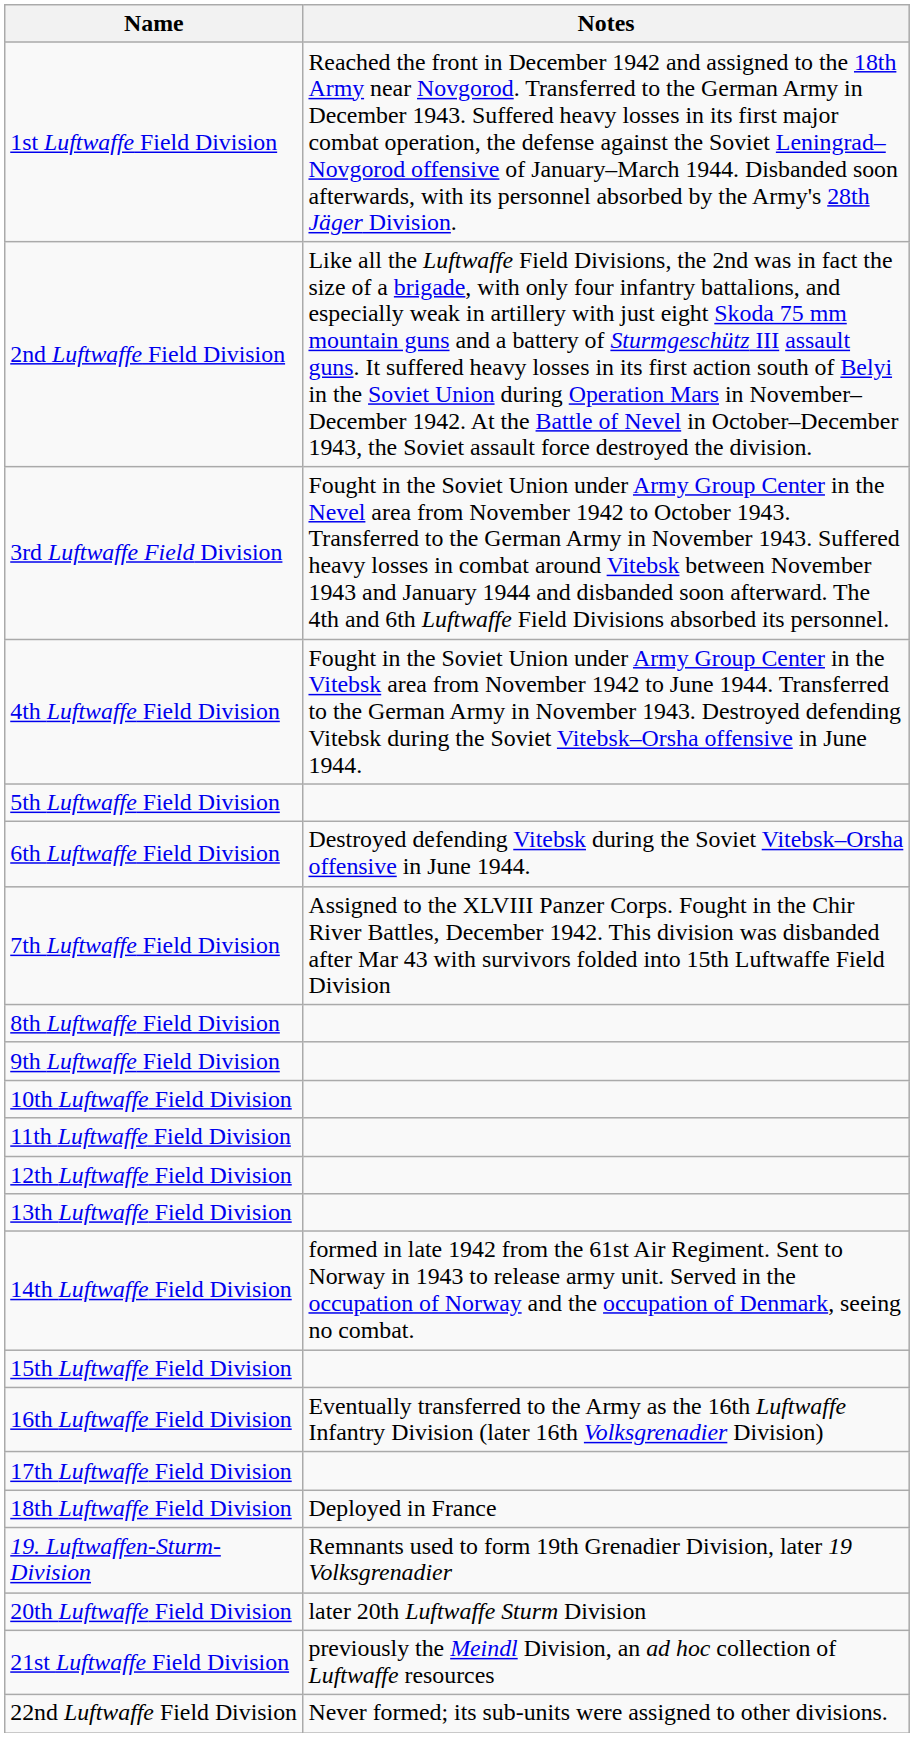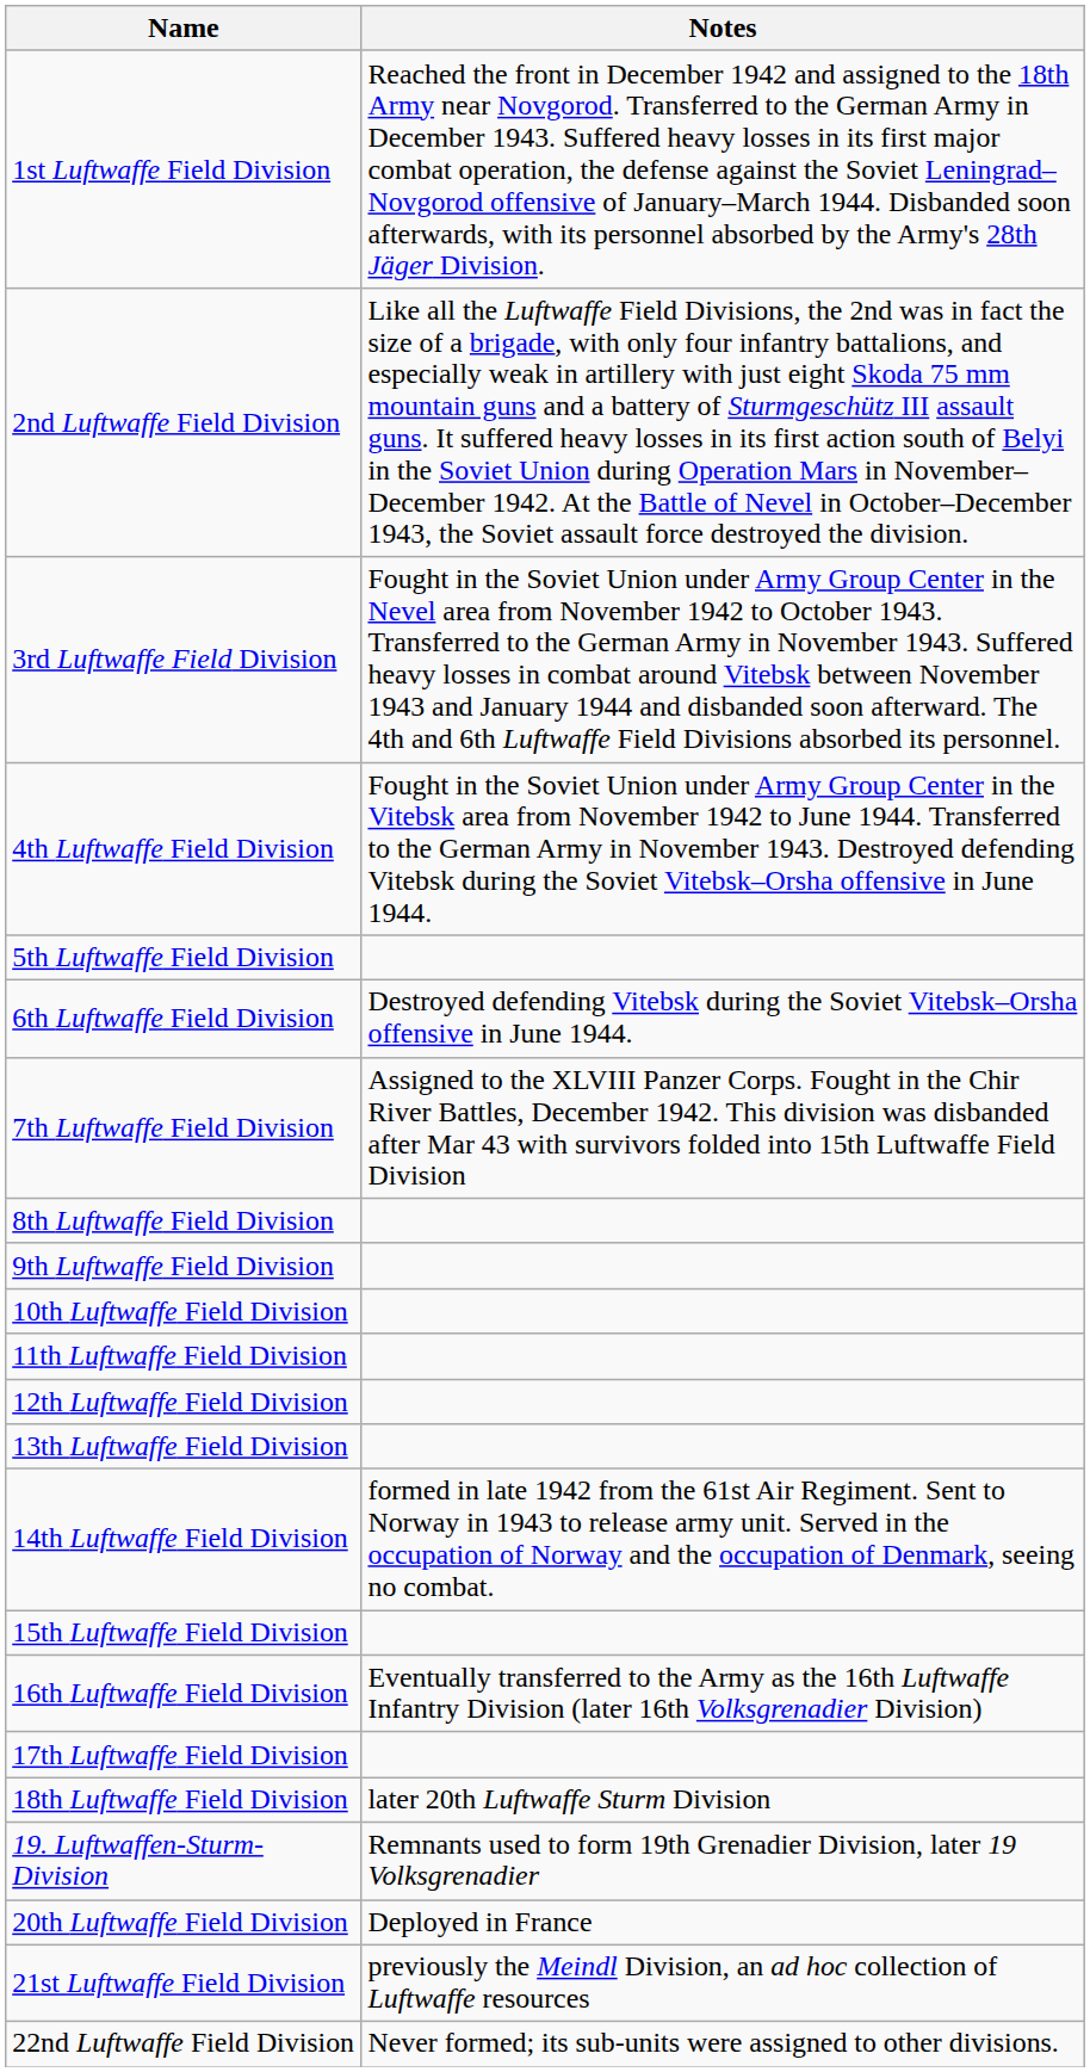18th Luftwaffe Field Division | Notes: Deployed in France -> later 20th Luftwaffe Sturm Division
20th Luftwaffe Field Division | Notes: later 20th Luftwaffe Sturm Division -> Deployed in France
